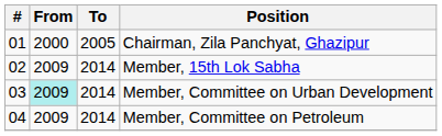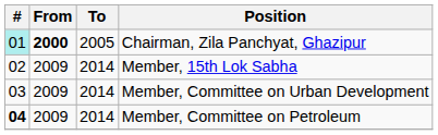Chairman, Zila Panchyat, Ghazipur | #: no background -> paleturquoise background
Chairman, Zila Panchyat, Ghazipur | From: normal -> bold
Member, Committee on Urban Development | From: paleturquoise background -> no background
Member, Committee on Petroleum | #: normal -> bold
